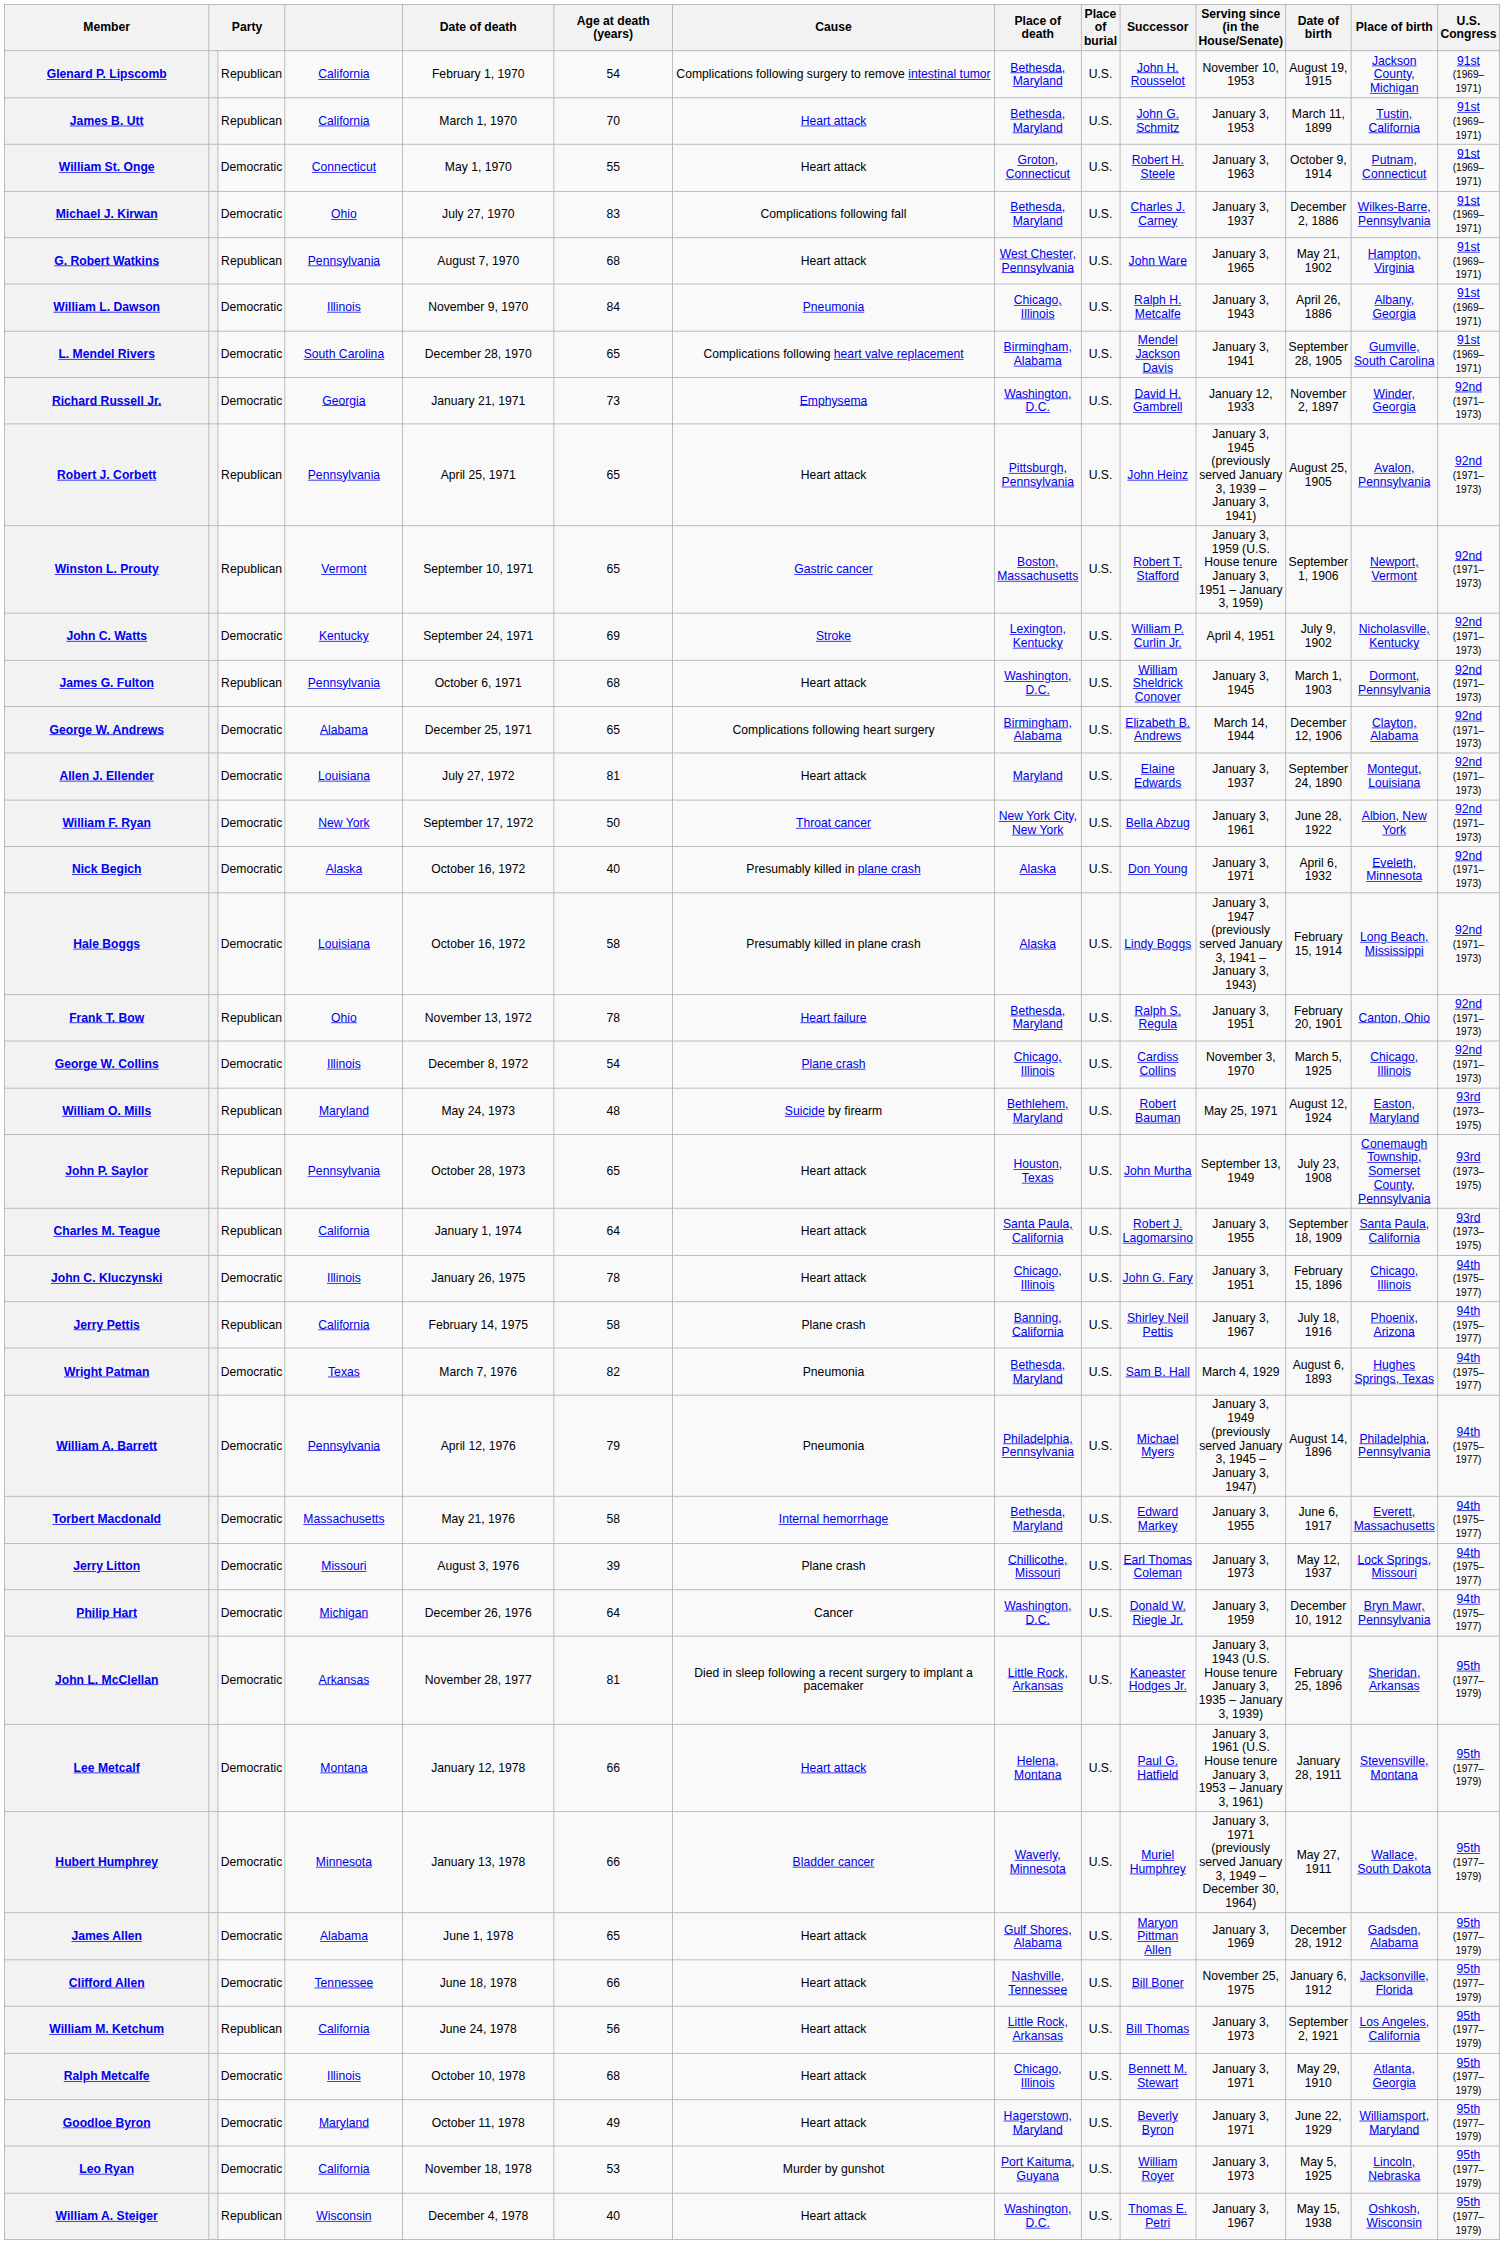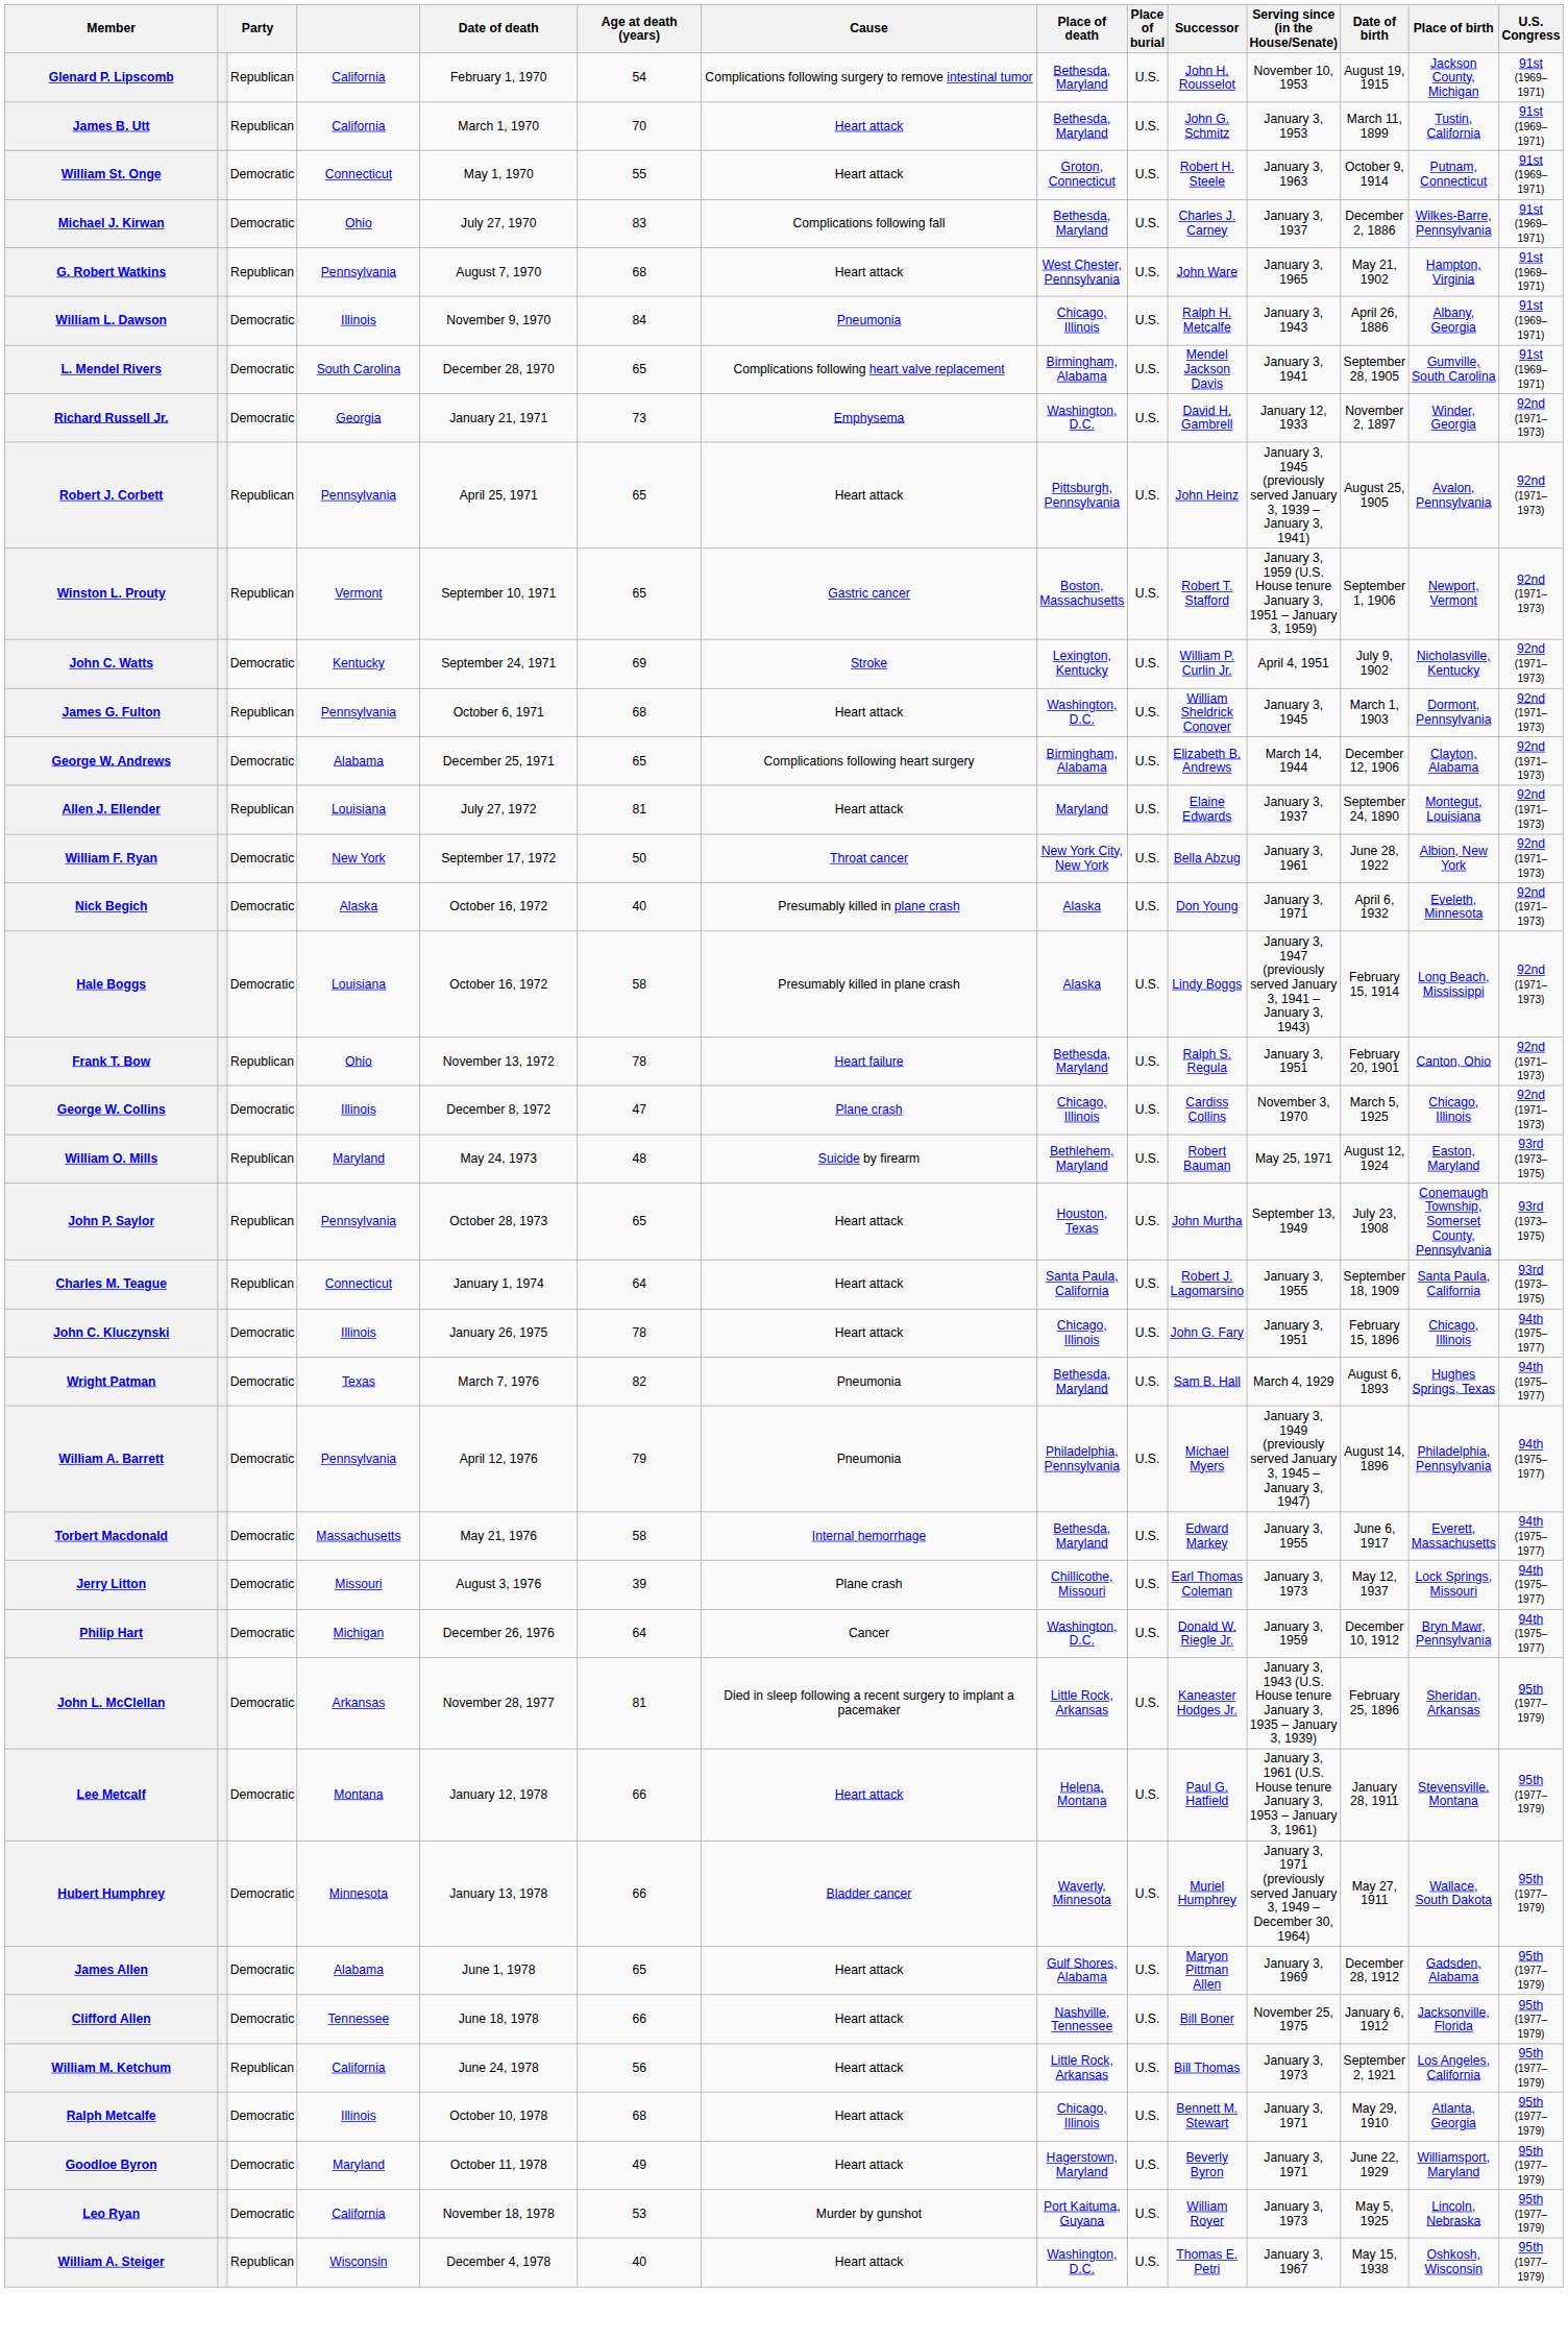Allen J. Ellender | column 3: Democratic -> Republican
George W. Collins | Age at death (years): 54 -> 47
Charles M. Teague | column 4: California -> Connecticut
- row: Jerry Pettis | Republican | California | February 14, 1975 | 58 | Plane crash | Banning, California | U.S. | Shirley Neil Pettis | January 3, 1967 | July 18, 1916 | Phoenix, Arizona | 94th (1975–1977)
